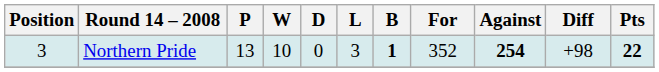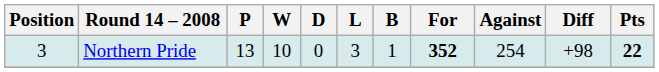Northern Pride | B: bold -> normal
Northern Pride | For: normal -> bold
Northern Pride | Against: bold -> normal
